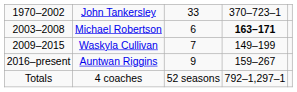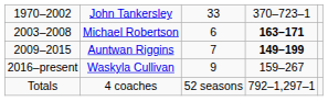2009–2015 | column 2: Waskyla Cullivan -> Auntwan Riggins
2009–2015 | column 4: normal -> bold
2016–present | column 2: Auntwan Riggins -> Waskyla Cullivan
